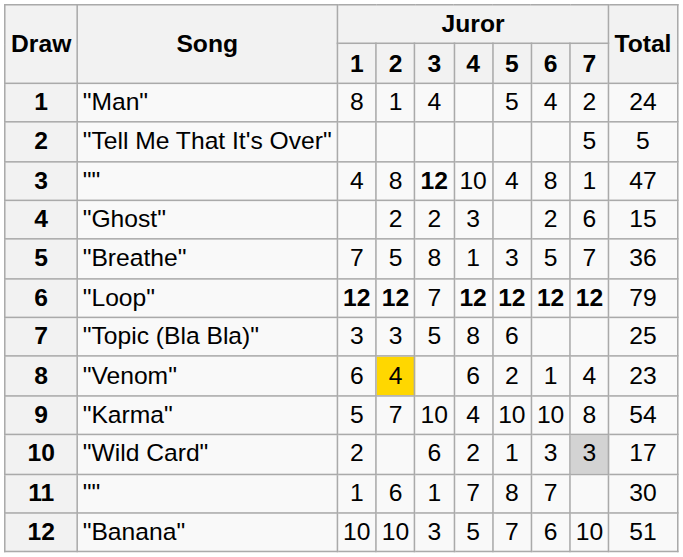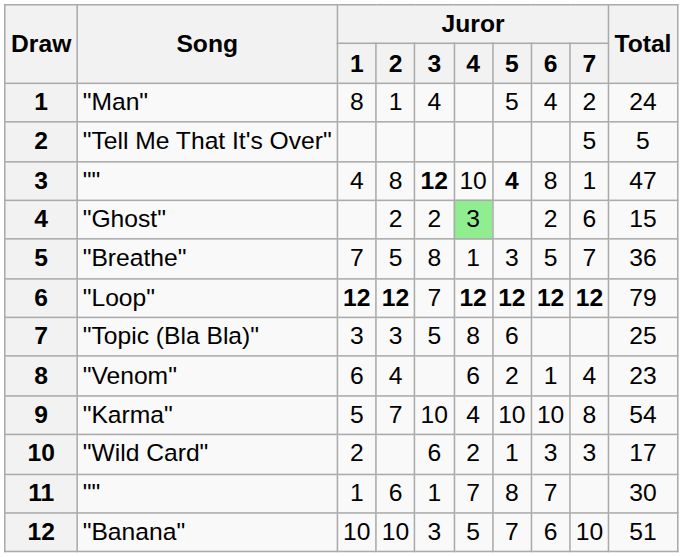3 / "" | Juror / 5: normal -> bold
"Ghost" | Juror / 4: no background -> lightgreen background
"Venom" | Juror / 2: gold background -> no background
"Wild Card" | Juror / 7: lightgrey background -> no background
